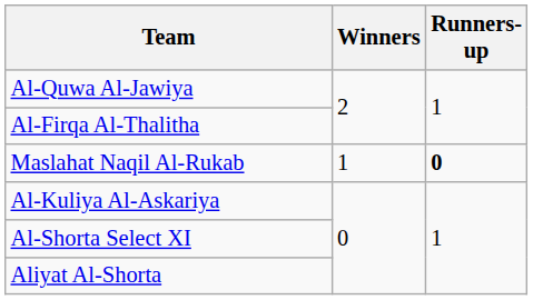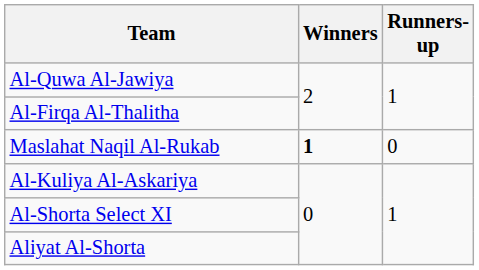Maslahat Naqil Al-Rukab | Winners: normal -> bold
Maslahat Naqil Al-Rukab | Runners-up: bold -> normal
